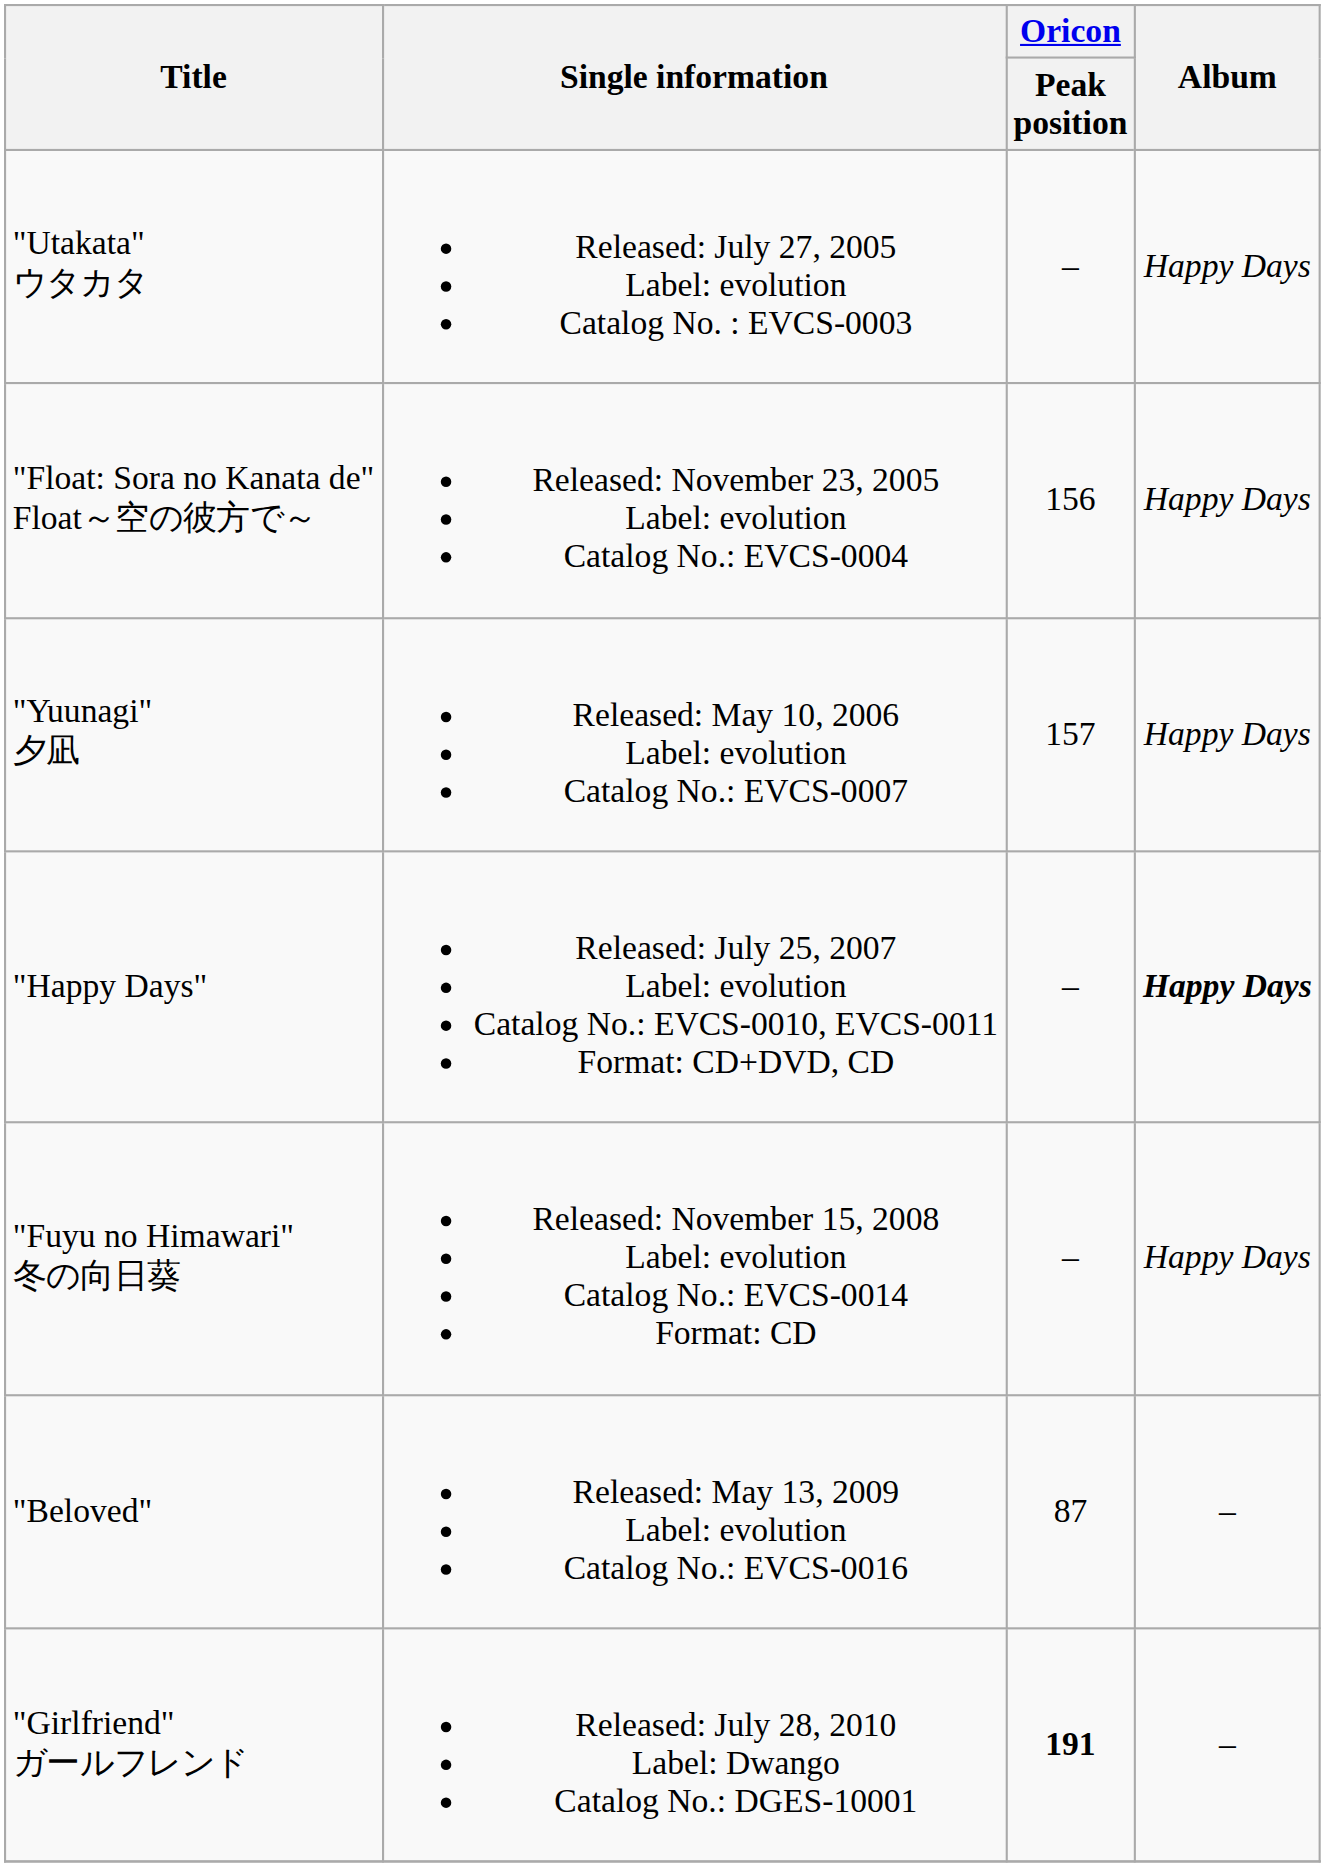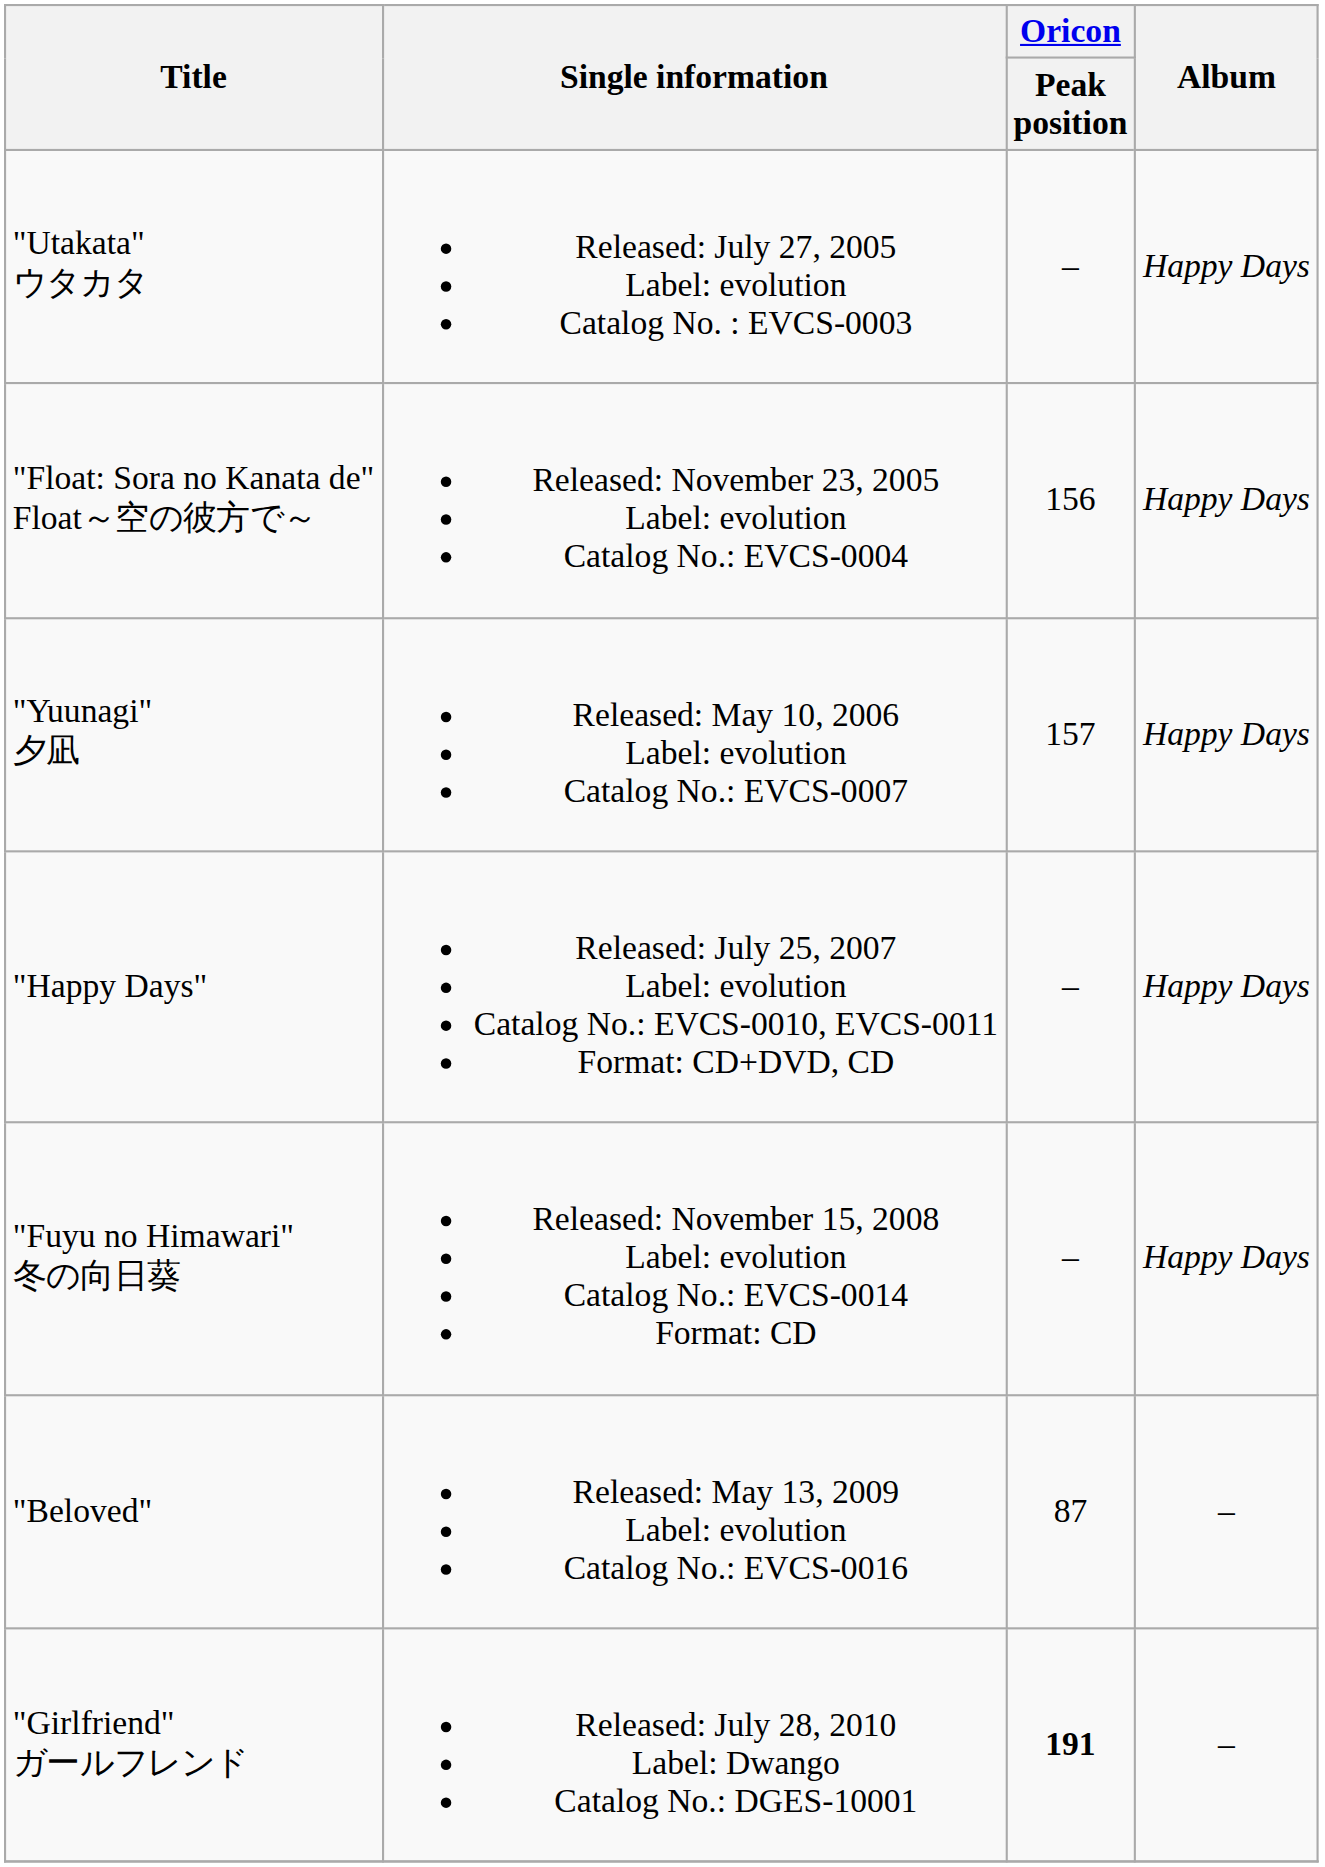"Happy Days" | Album: bold -> normal
